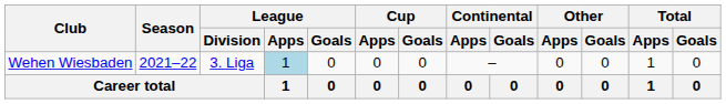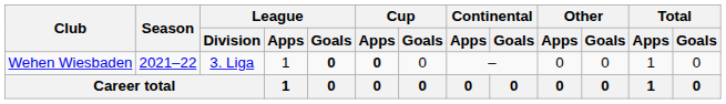Wehen Wiesbaden | League / Apps: lightblue background -> no background
Wehen Wiesbaden | League / Goals: normal -> bold
Wehen Wiesbaden | Cup / Apps: normal -> bold
